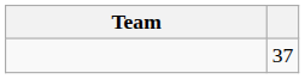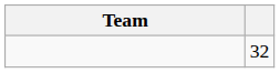row 2 | column 2: 37 -> 32
